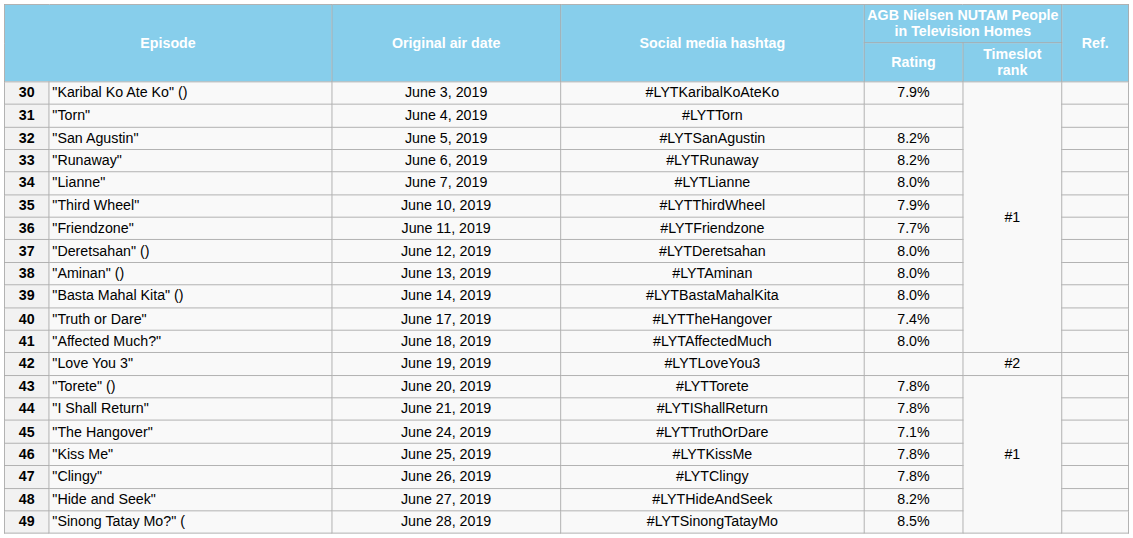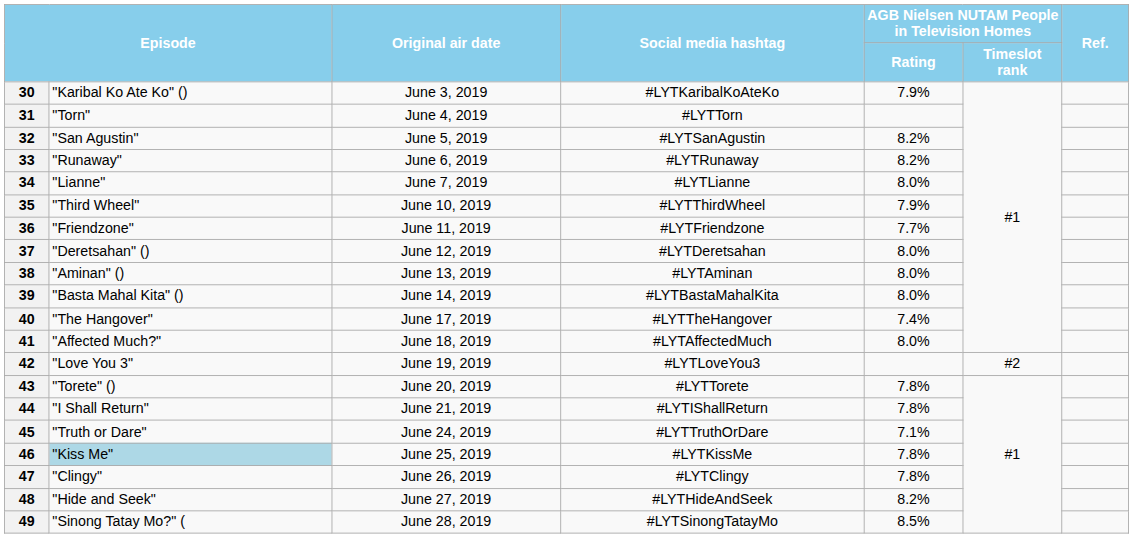40 | column 2: "Truth or Dare" -> "The Hangover"
45 | column 2: "The Hangover" -> "Truth or Dare"
46 | column 2: no background -> lightblue background
